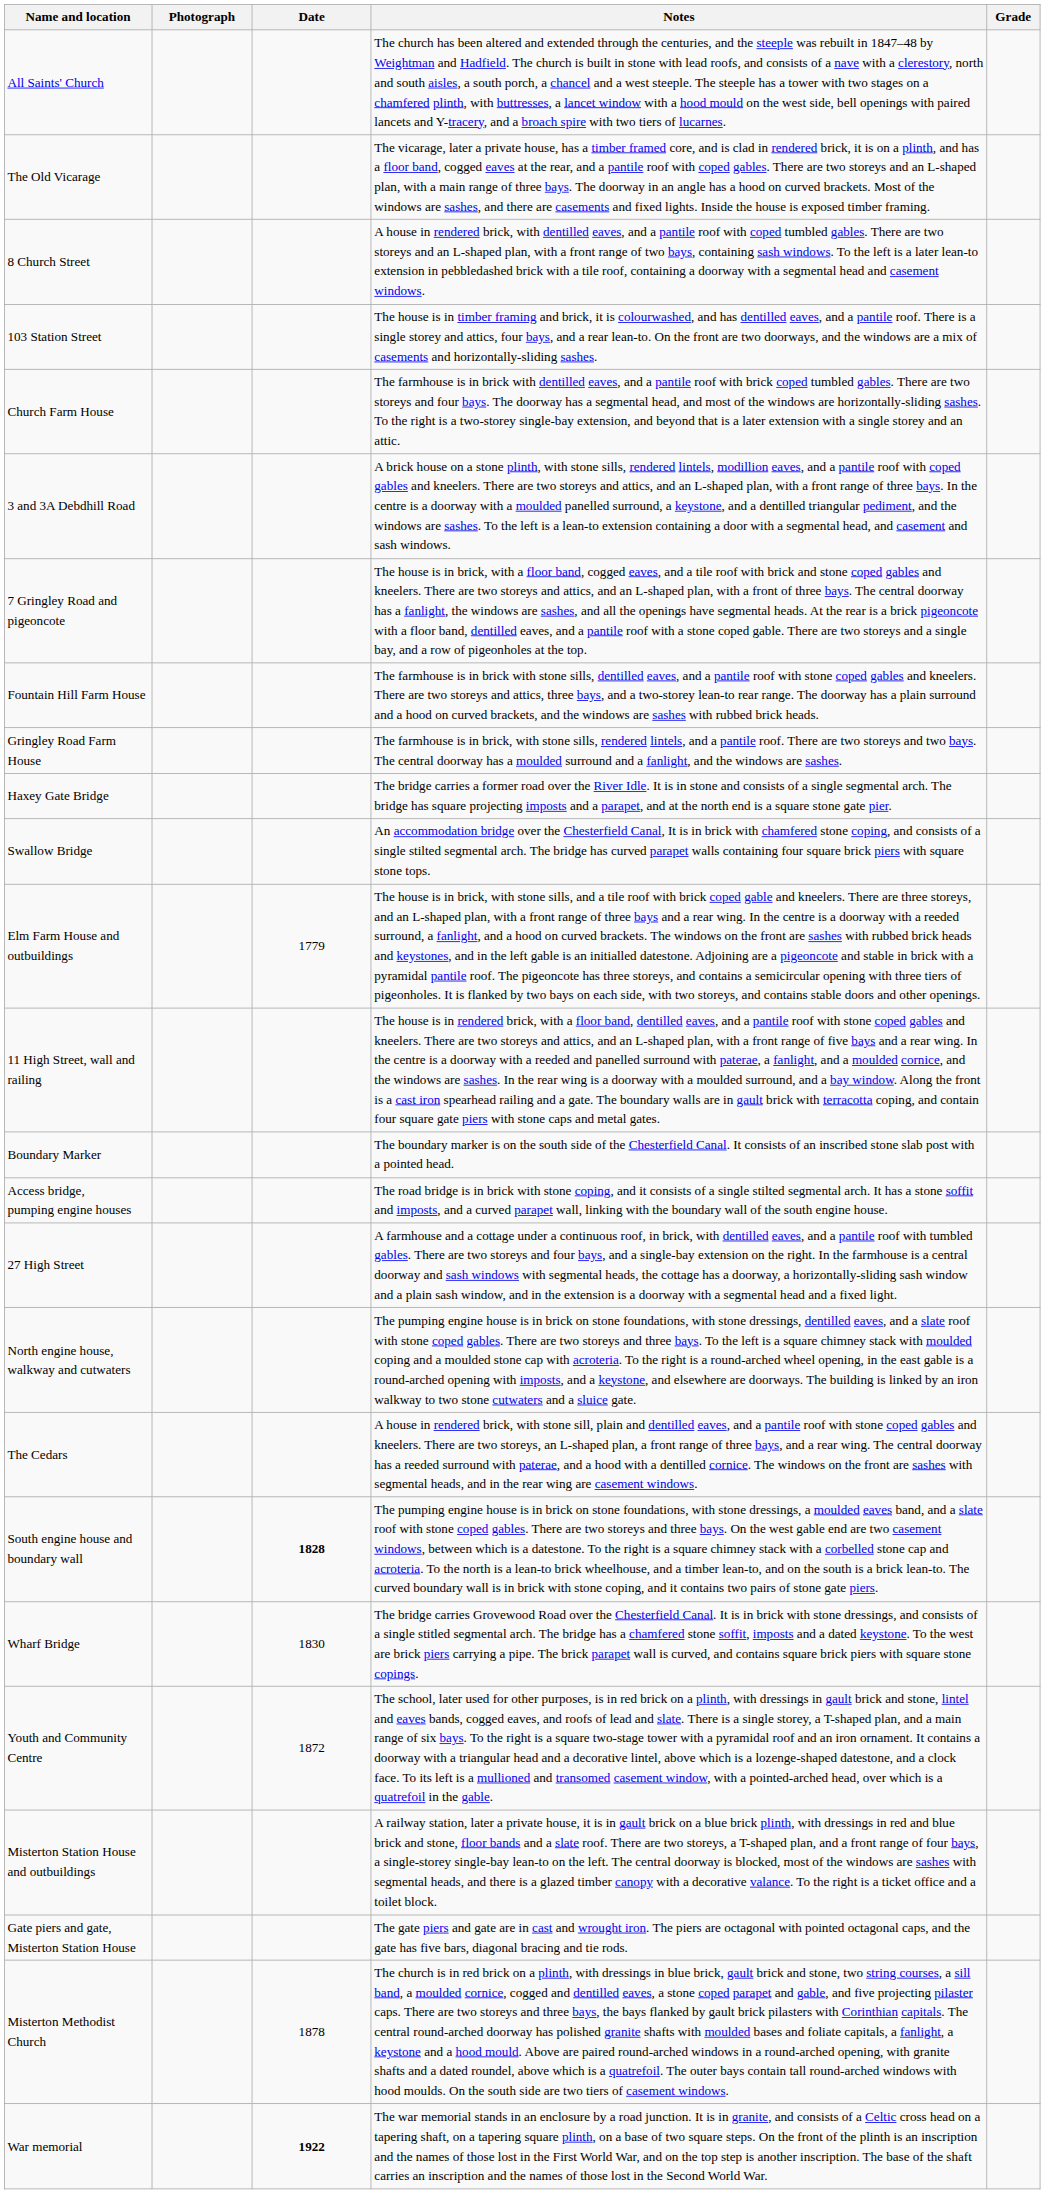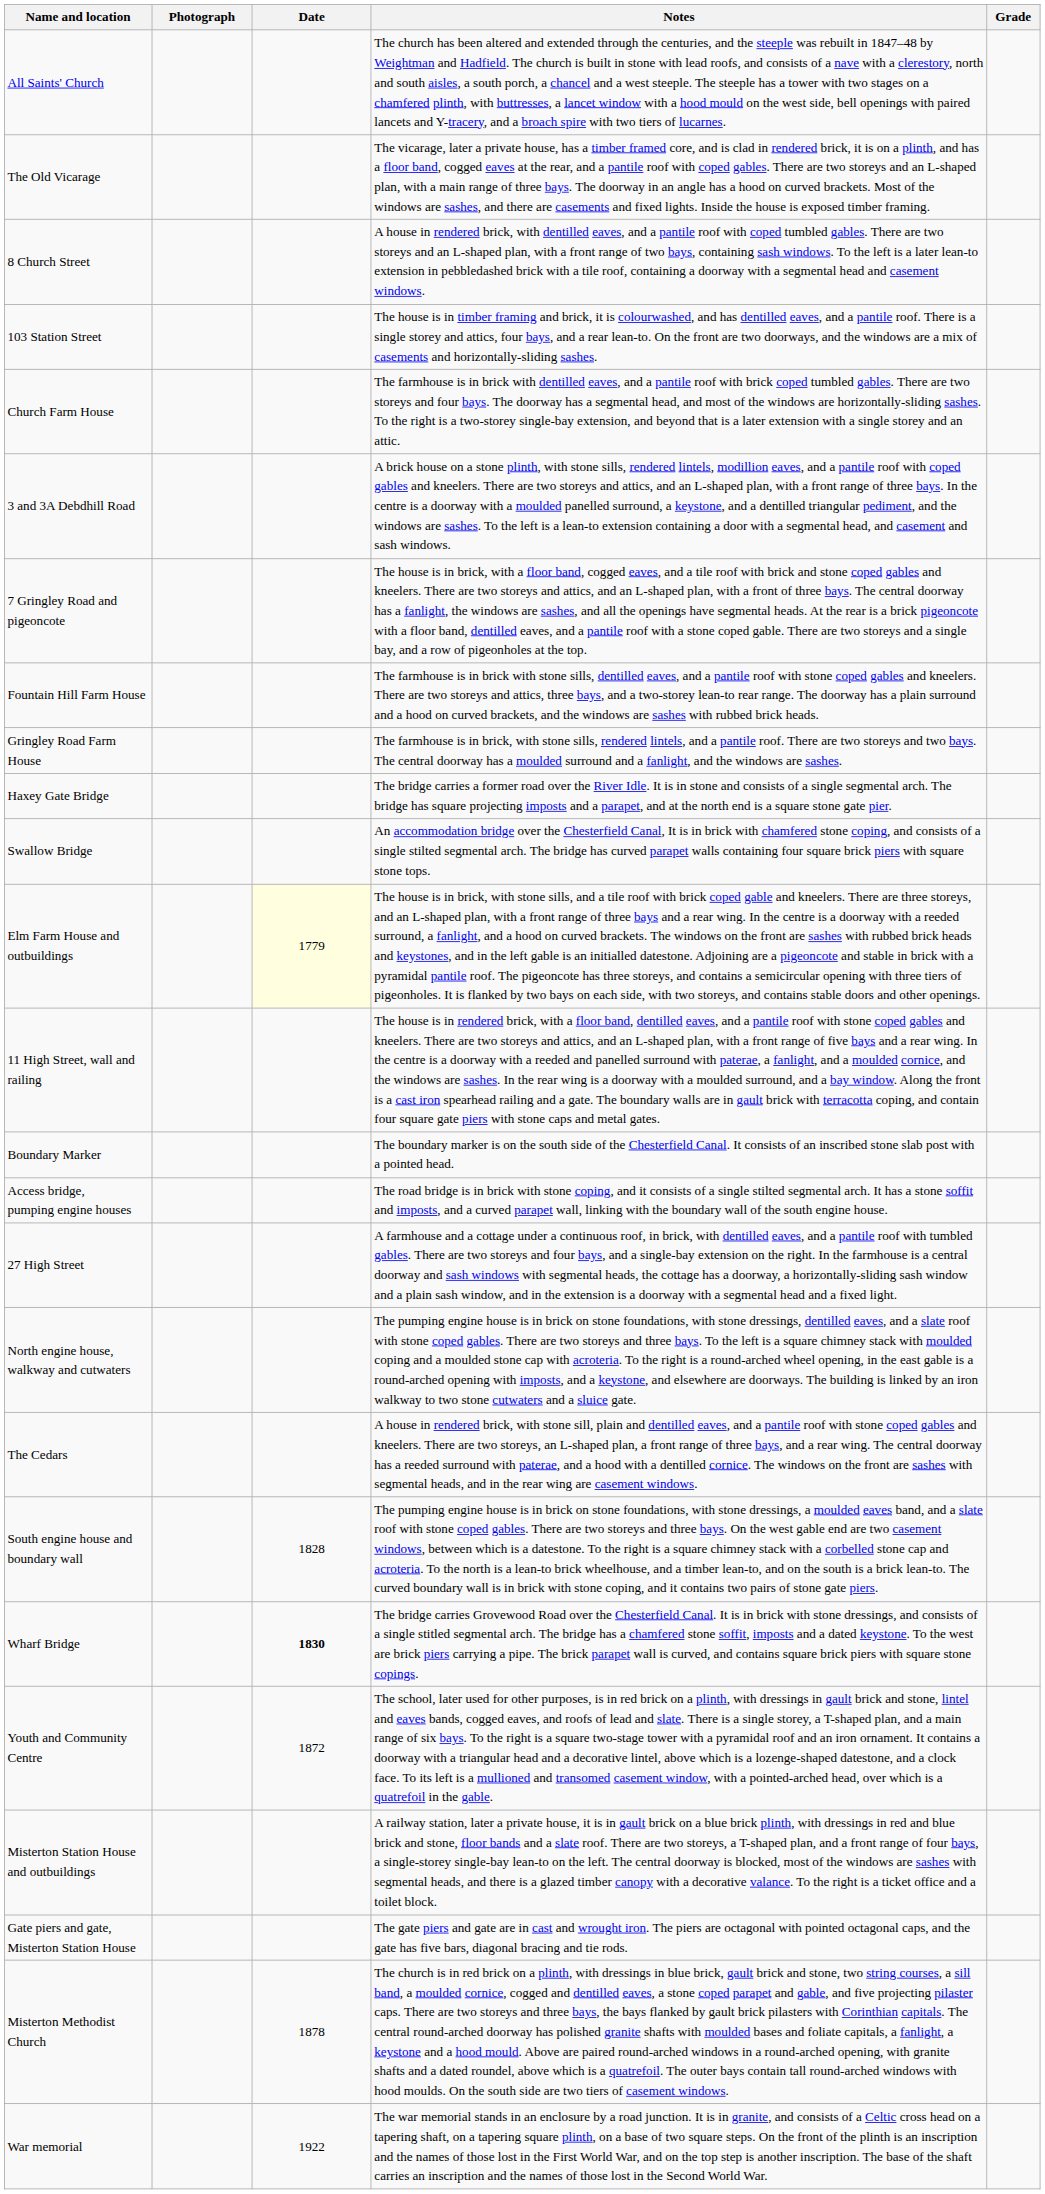Elm Farm House and outbuildings | Date: no background -> lightyellow background
South engine house and boundary wall | Date: bold -> normal
Wharf Bridge | Date: normal -> bold
War memorial | Date: bold -> normal
